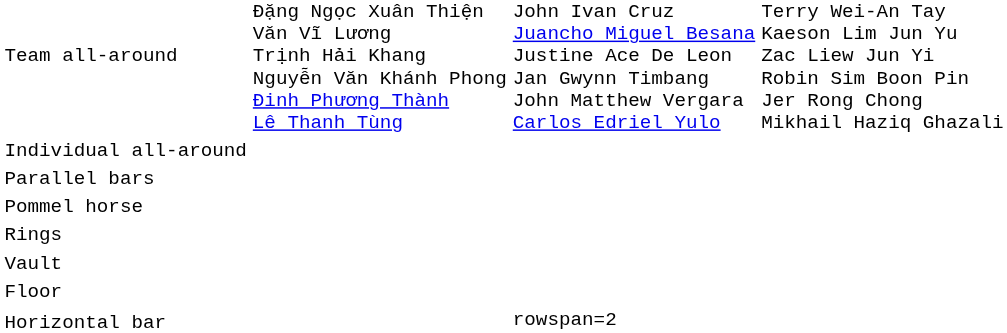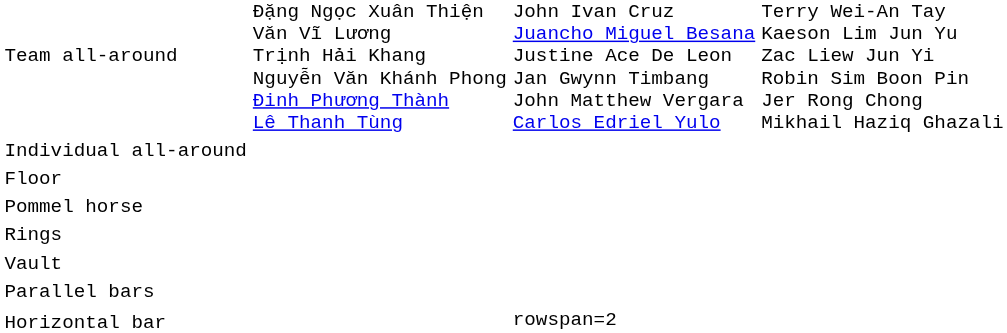rows swapped: Floor <-> Parallel bars
